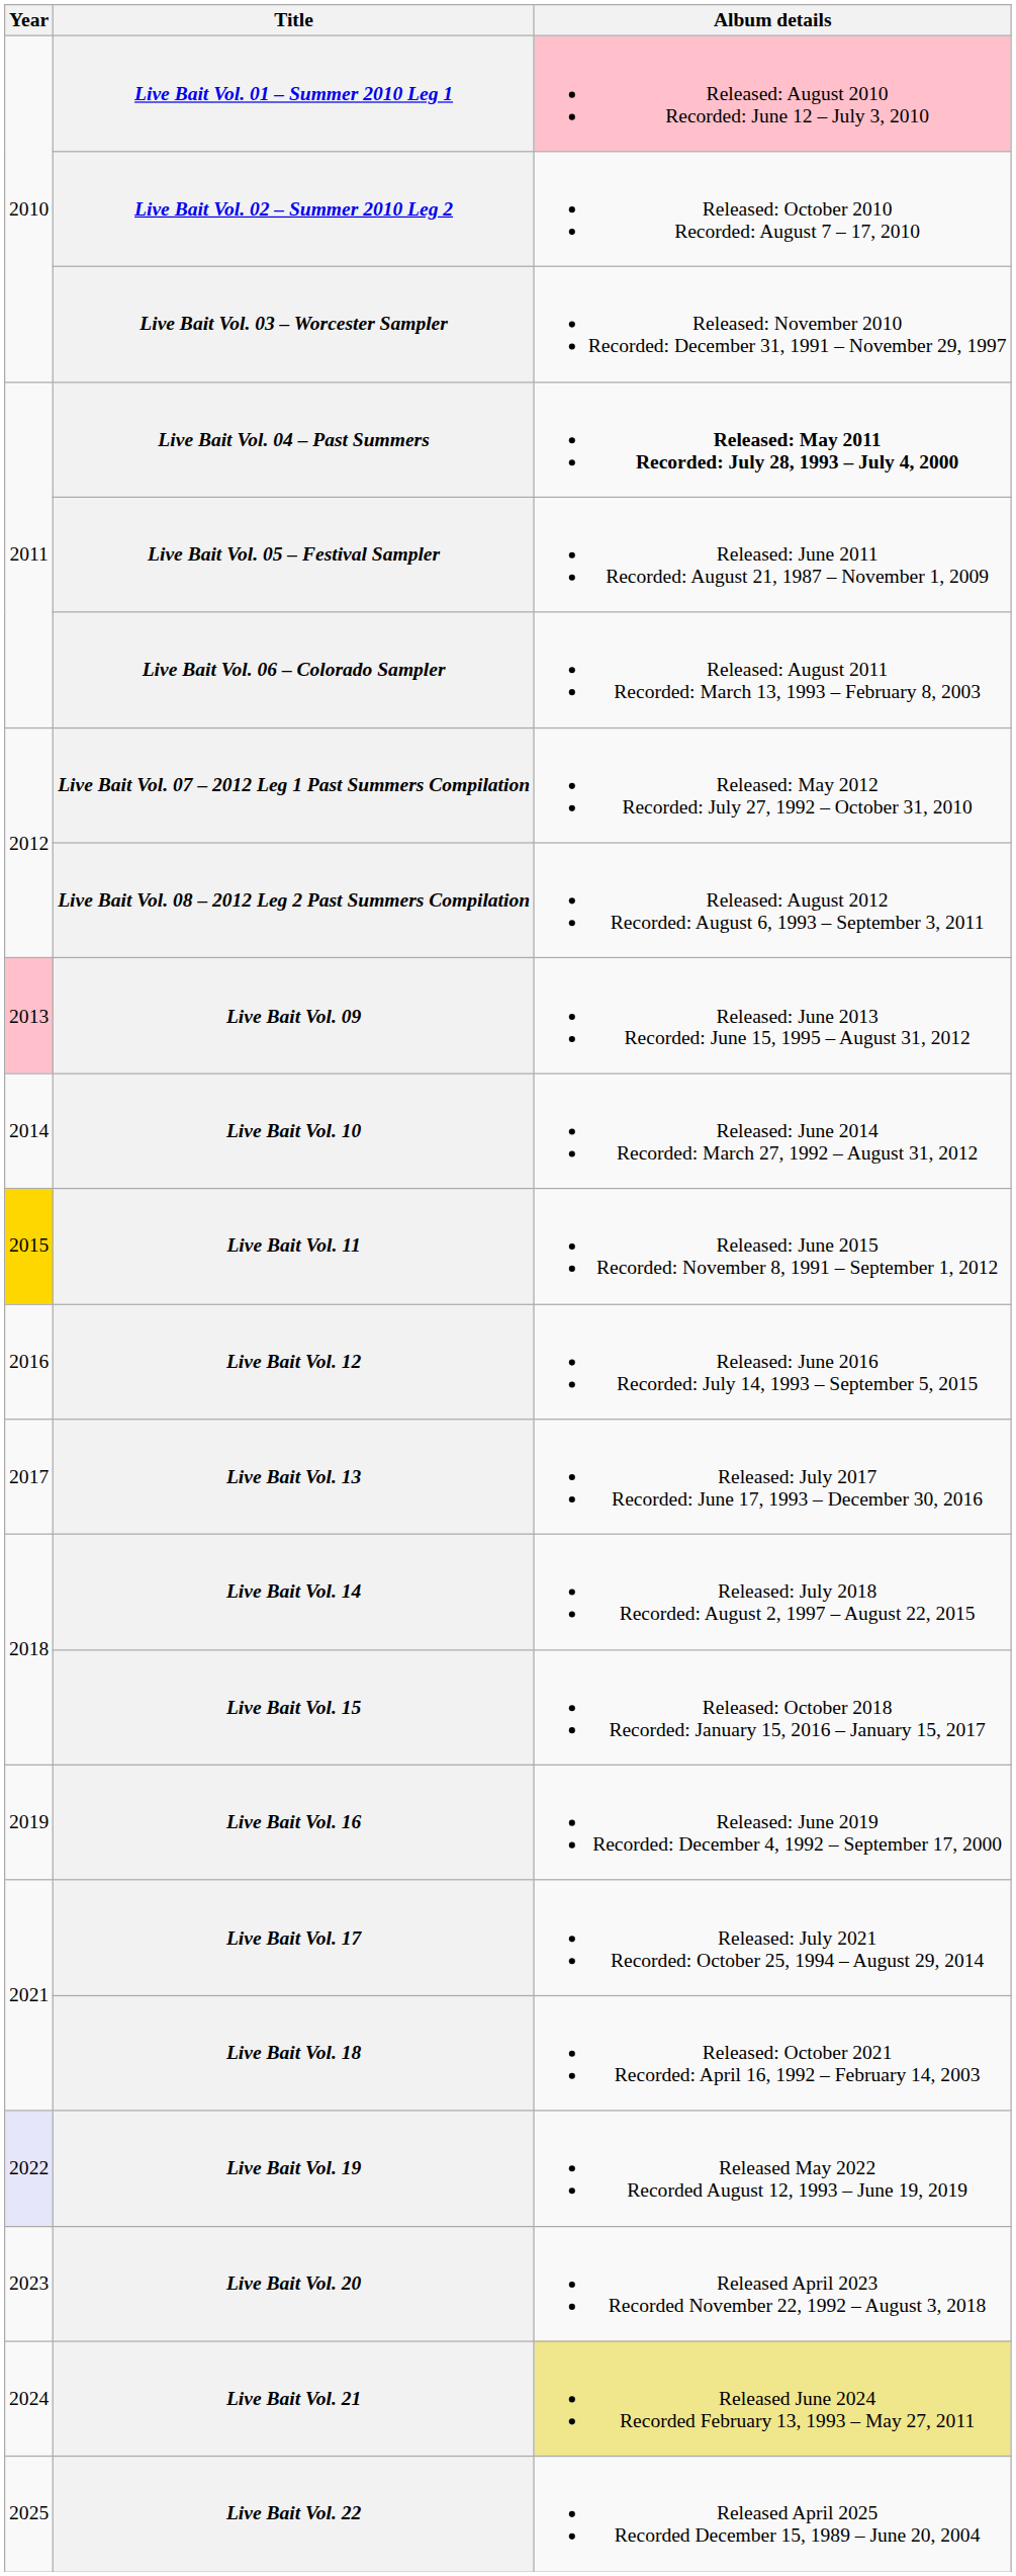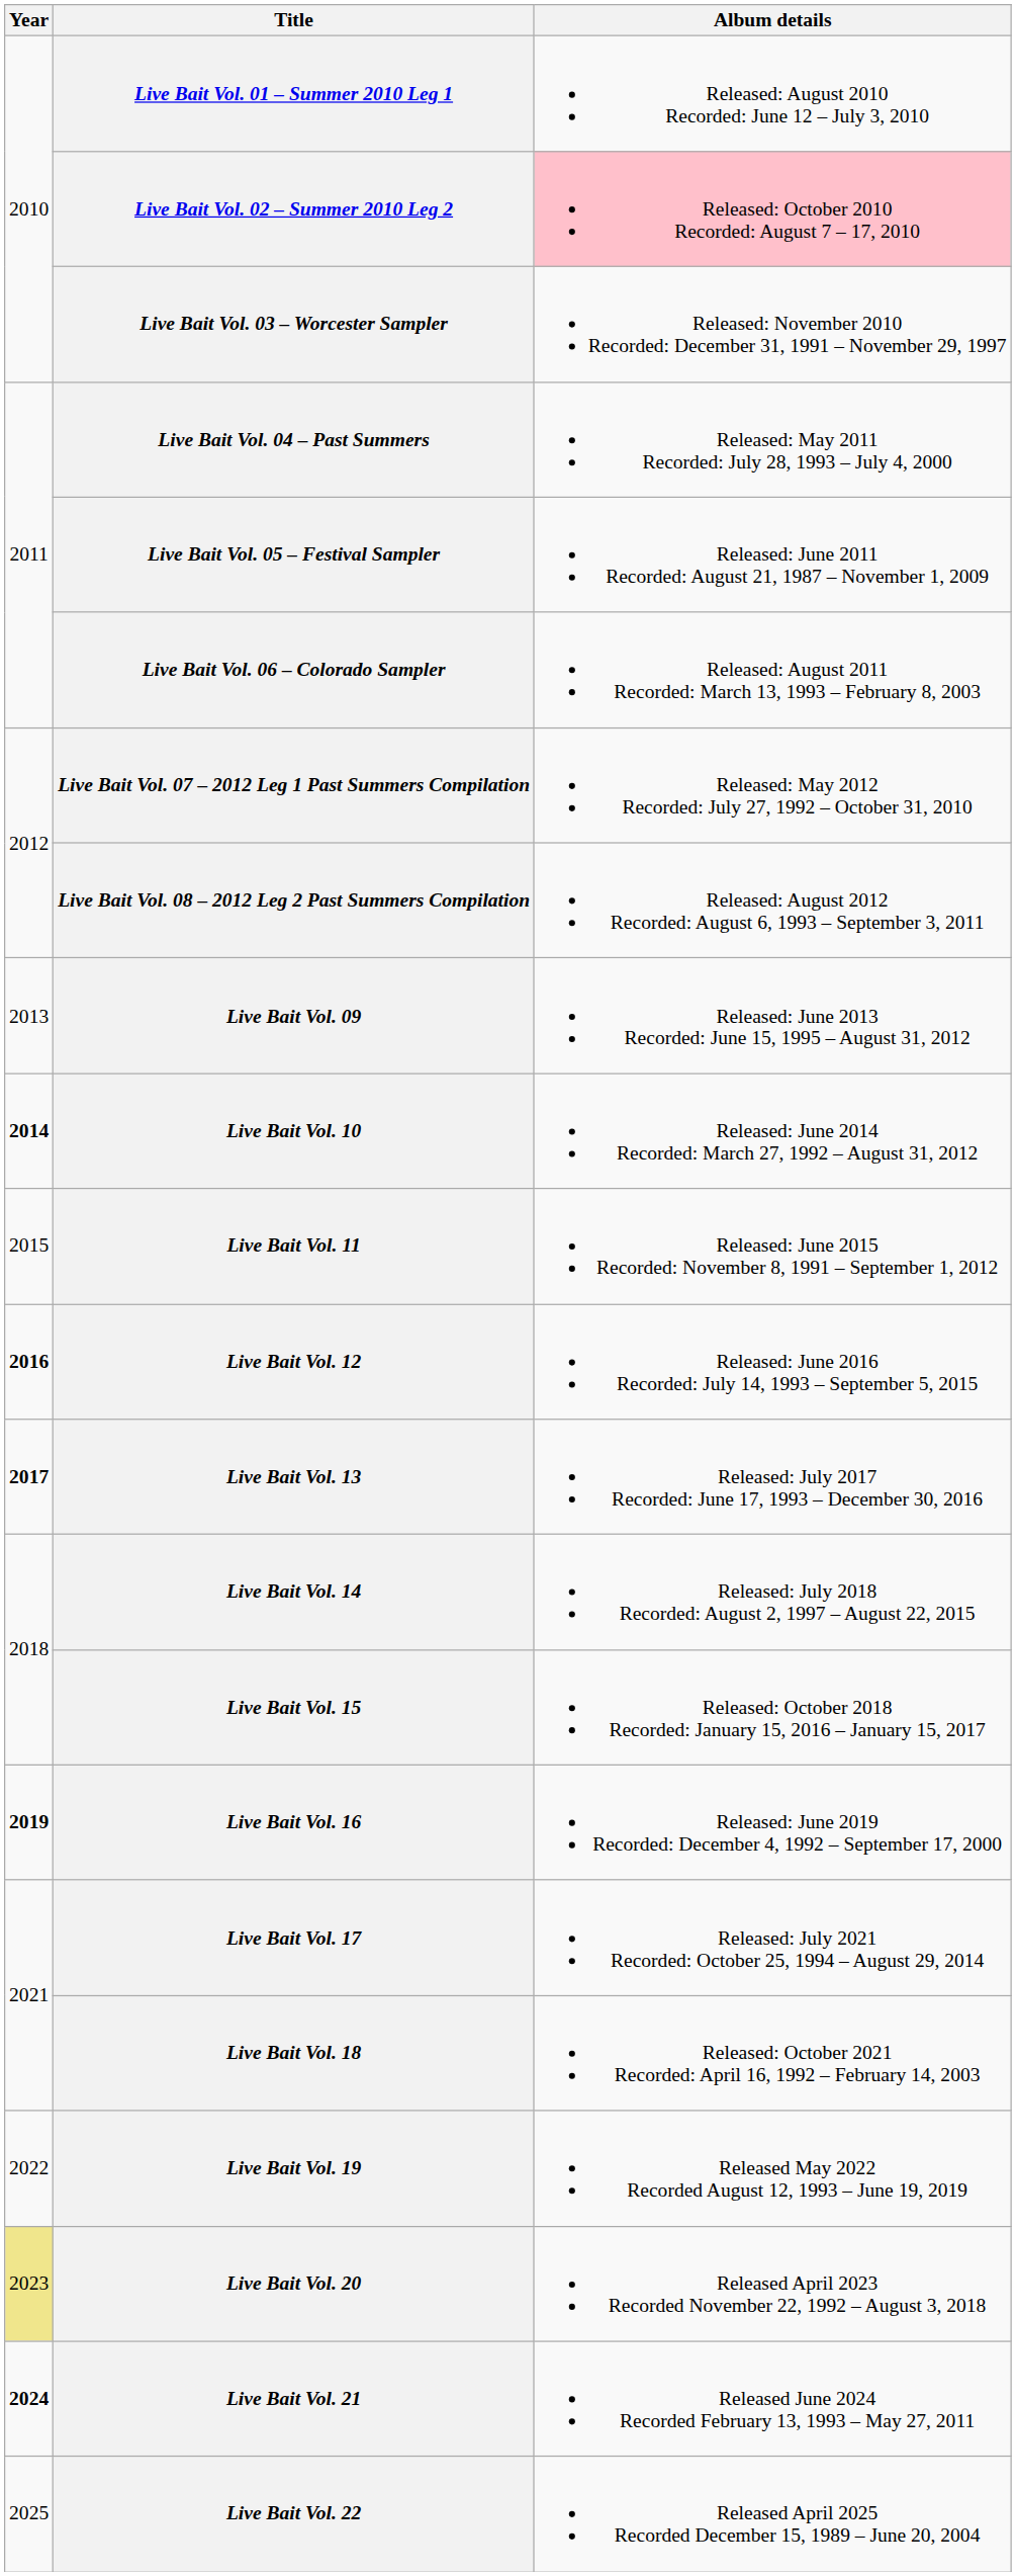Live Bait Vol. 01 – Summer 2010 Leg 1 | Album details: pink background -> no background
Live Bait Vol. 02 – Summer 2010 Leg 2 | Album details: no background -> pink background
Live Bait Vol. 04 – Past Summers | Album details: bold -> normal
Live Bait Vol. 09 | Year: pink background -> no background
Live Bait Vol. 10 | Year: normal -> bold
Live Bait Vol. 11 | Year: gold background -> no background
Live Bait Vol. 12 | Year: normal -> bold
Live Bait Vol. 13 | Year: normal -> bold
Live Bait Vol. 16 | Year: normal -> bold
Live Bait Vol. 19 | Year: lavender background -> no background
Live Bait Vol. 20 | Year: no background -> khaki background
Live Bait Vol. 21 | Year: normal -> bold
Live Bait Vol. 21 | Album details: khaki background -> no background
